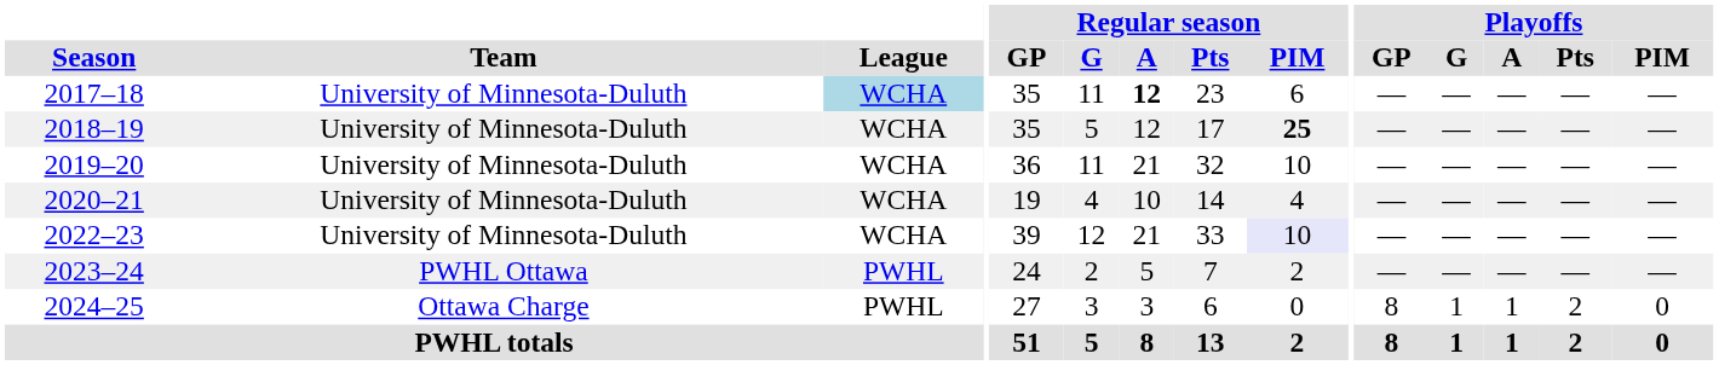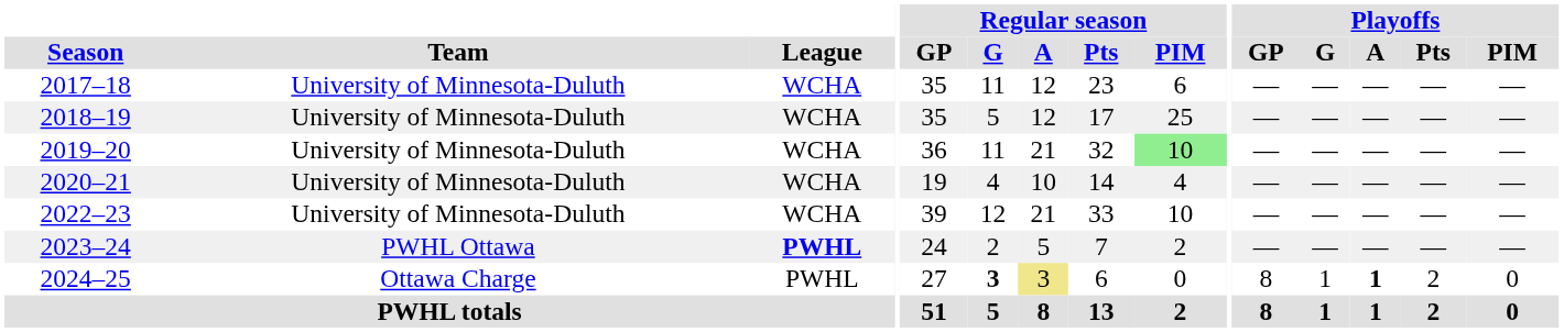2017–18 | League: lightblue background -> no background
2017–18 | Regular season / A: bold -> normal
2018–19 | Regular season / PIM: bold -> normal
2019–20 | Regular season / PIM: no background -> lightgreen background
2022–23 | Regular season / PIM: lavender background -> no background
2023–24 | League: normal -> bold
2024–25 | Regular season / G: normal -> bold
2024–25 | Regular season / A: no background -> khaki background
2024–25 | Playoffs / A: normal -> bold
